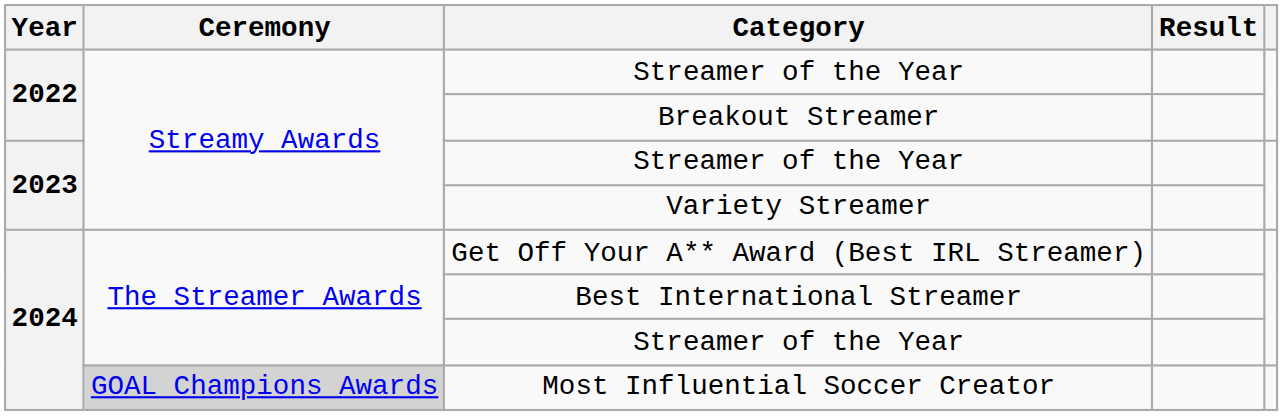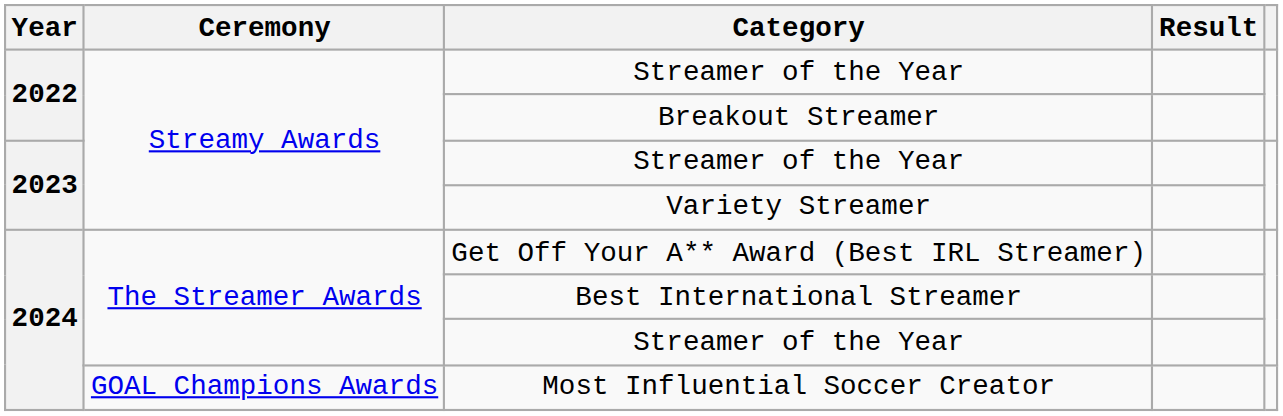Most Influential Soccer Creator | Ceremony: lightgrey background -> no background
